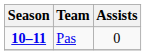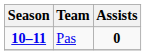Pas | Assists: normal -> bold
